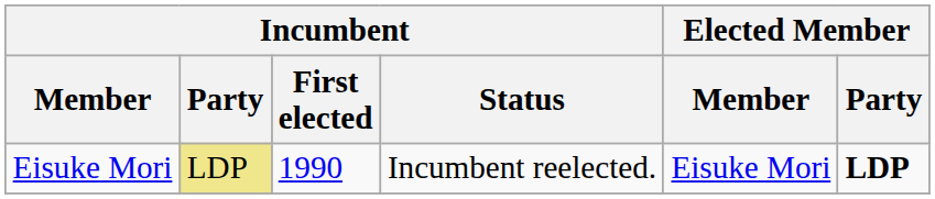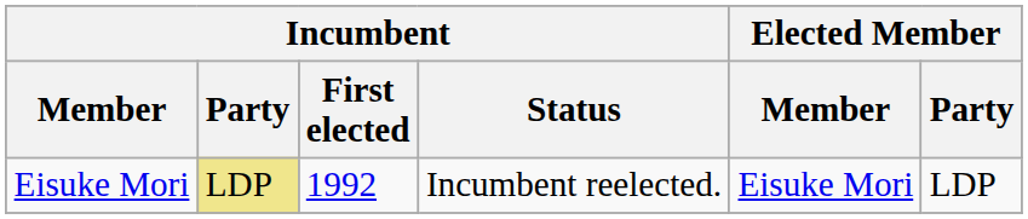row 3 | Incumbent / First elected: 1990 -> 1992
row 3 | Elected Member / Party: bold -> normal
